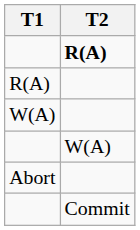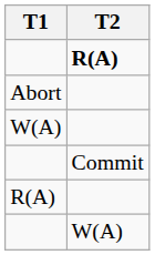row 3 | T1: R(A) -> Abort
row 5 | T2: W(A) -> Commit
row 6 | T1: Abort -> R(A)
row 7 | T2: Commit -> W(A)
